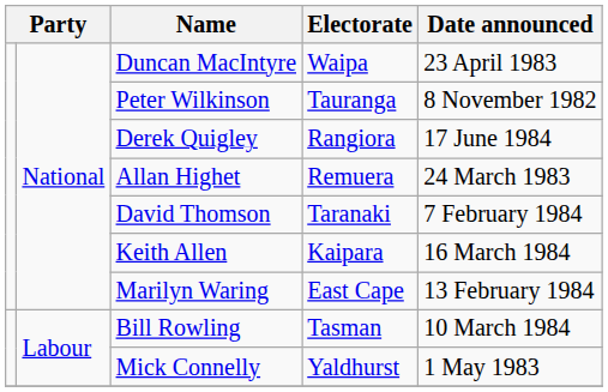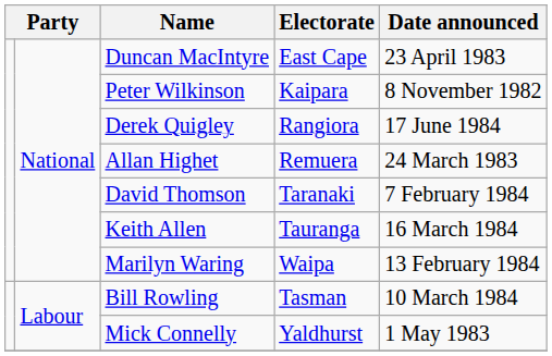Duncan MacIntyre | Electorate: Waipa -> East Cape
Peter Wilkinson | Electorate: Tauranga -> Kaipara
Keith Allen | Electorate: Kaipara -> Tauranga
Marilyn Waring | Electorate: East Cape -> Waipa
